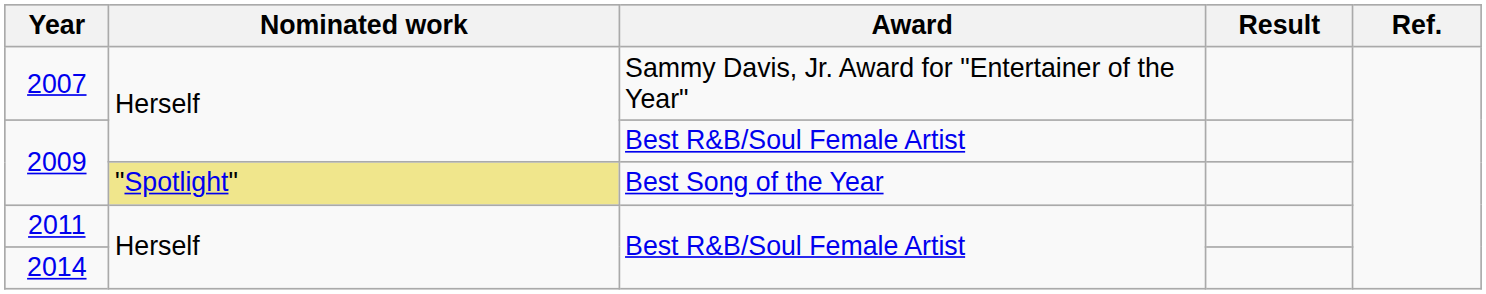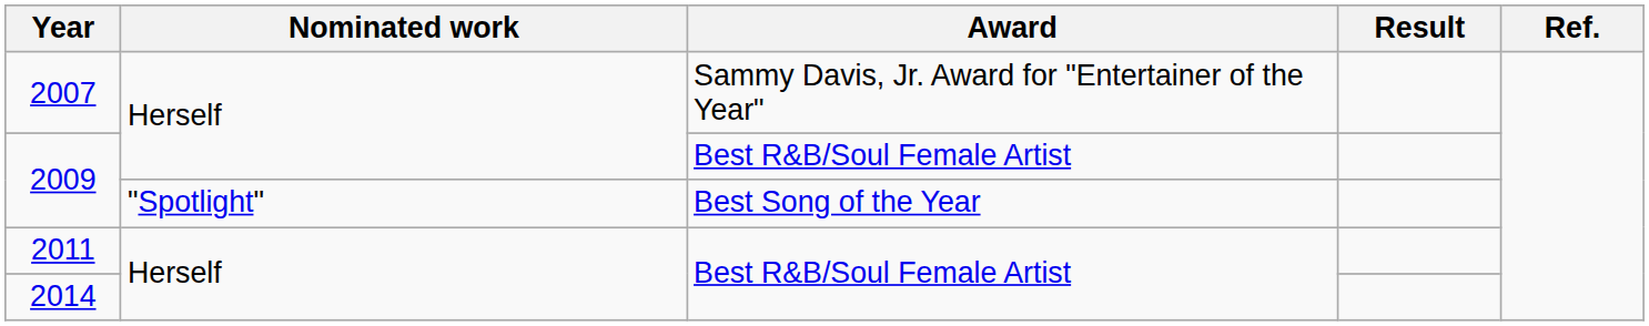2009 / Best Song of the Year | Nominated work: khaki background -> no background
